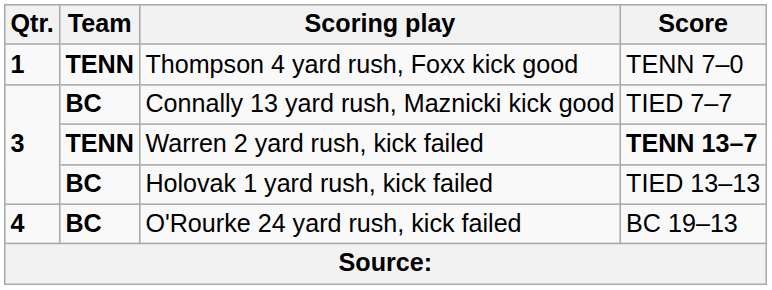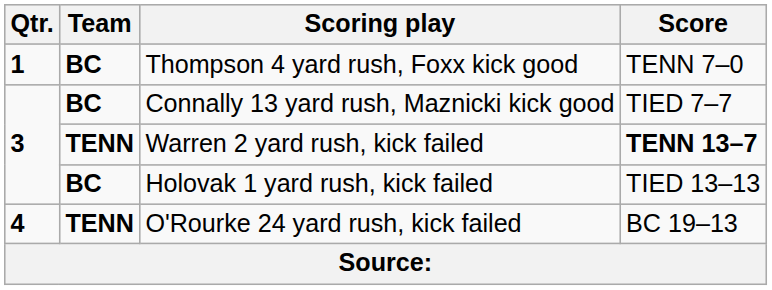Thompson 4 yard rush, Foxx kick good | Team: TENN -> BC
O'Rourke 24 yard rush, kick failed | Team: BC -> TENN
